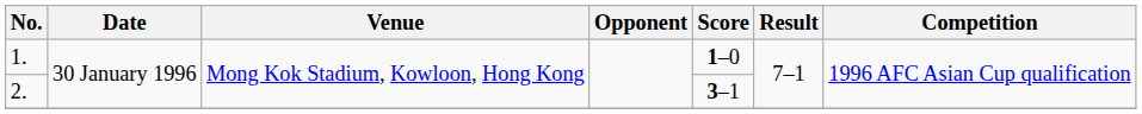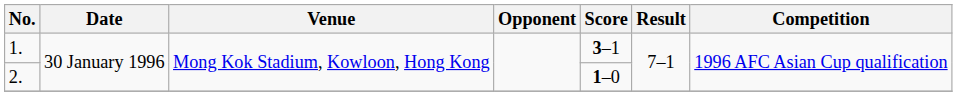1. | Score: 1–0 -> 3–1
2. | Score: 3–1 -> 1–0
